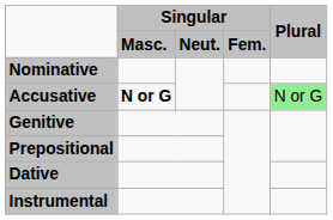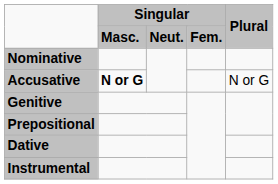Accusative | Plural: lightgreen background -> no background
